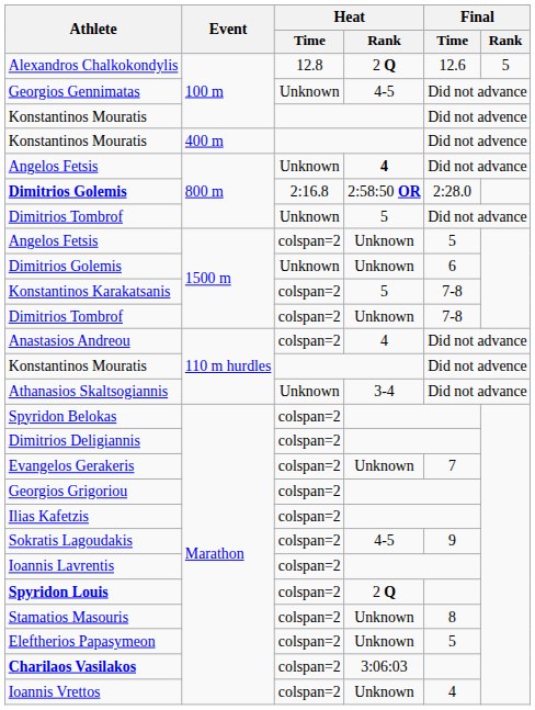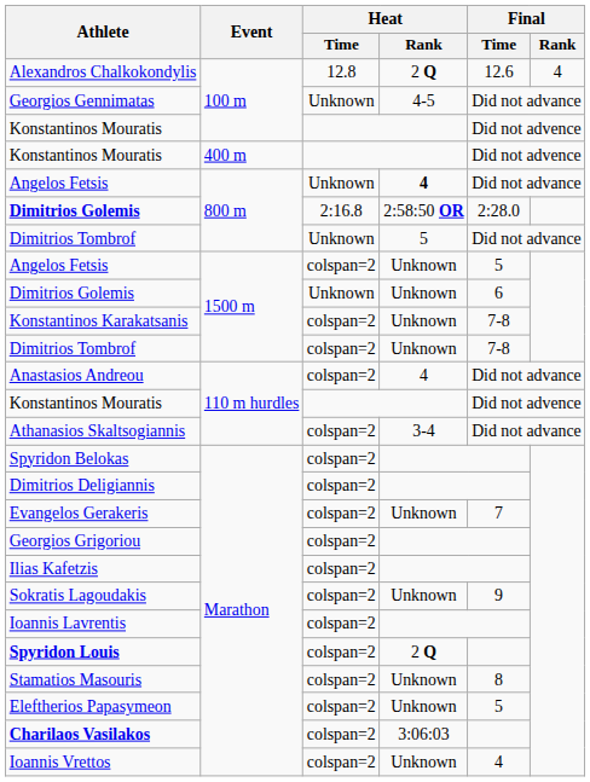Alexandros Chalkokondylis | Final / Rank: 5 -> 4
Konstantinos Karakatsanis | Heat / Rank: 5 -> Unknown
Athanasios Skaltsogiannis | Heat / Time: Unknown -> colspan=2
Sokratis Lagoudakis | Heat / Rank: 4-5 -> Unknown
